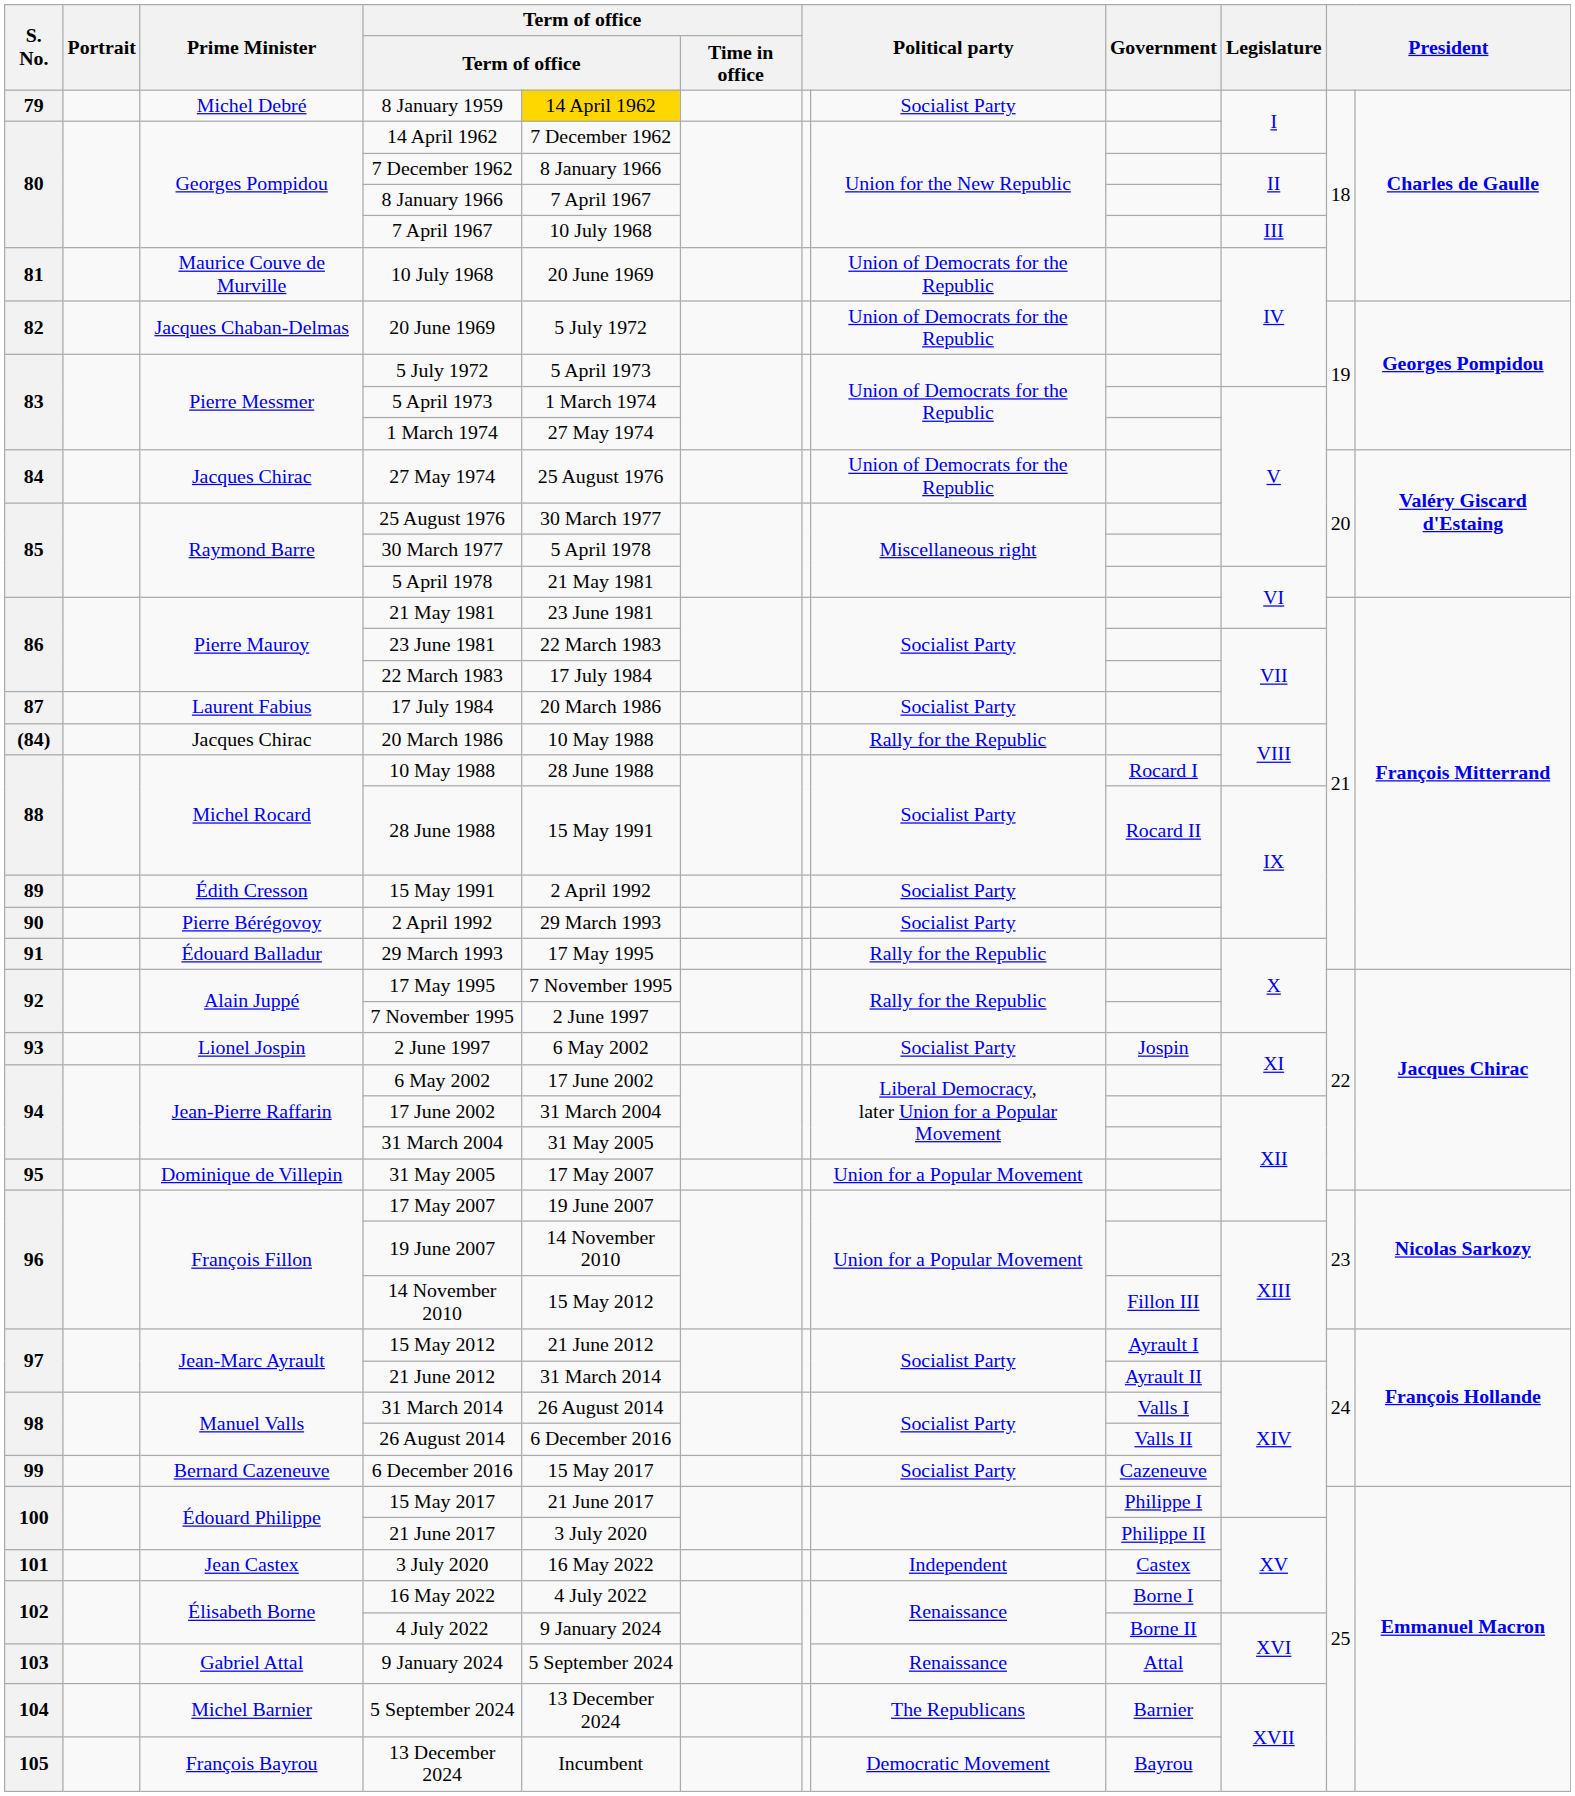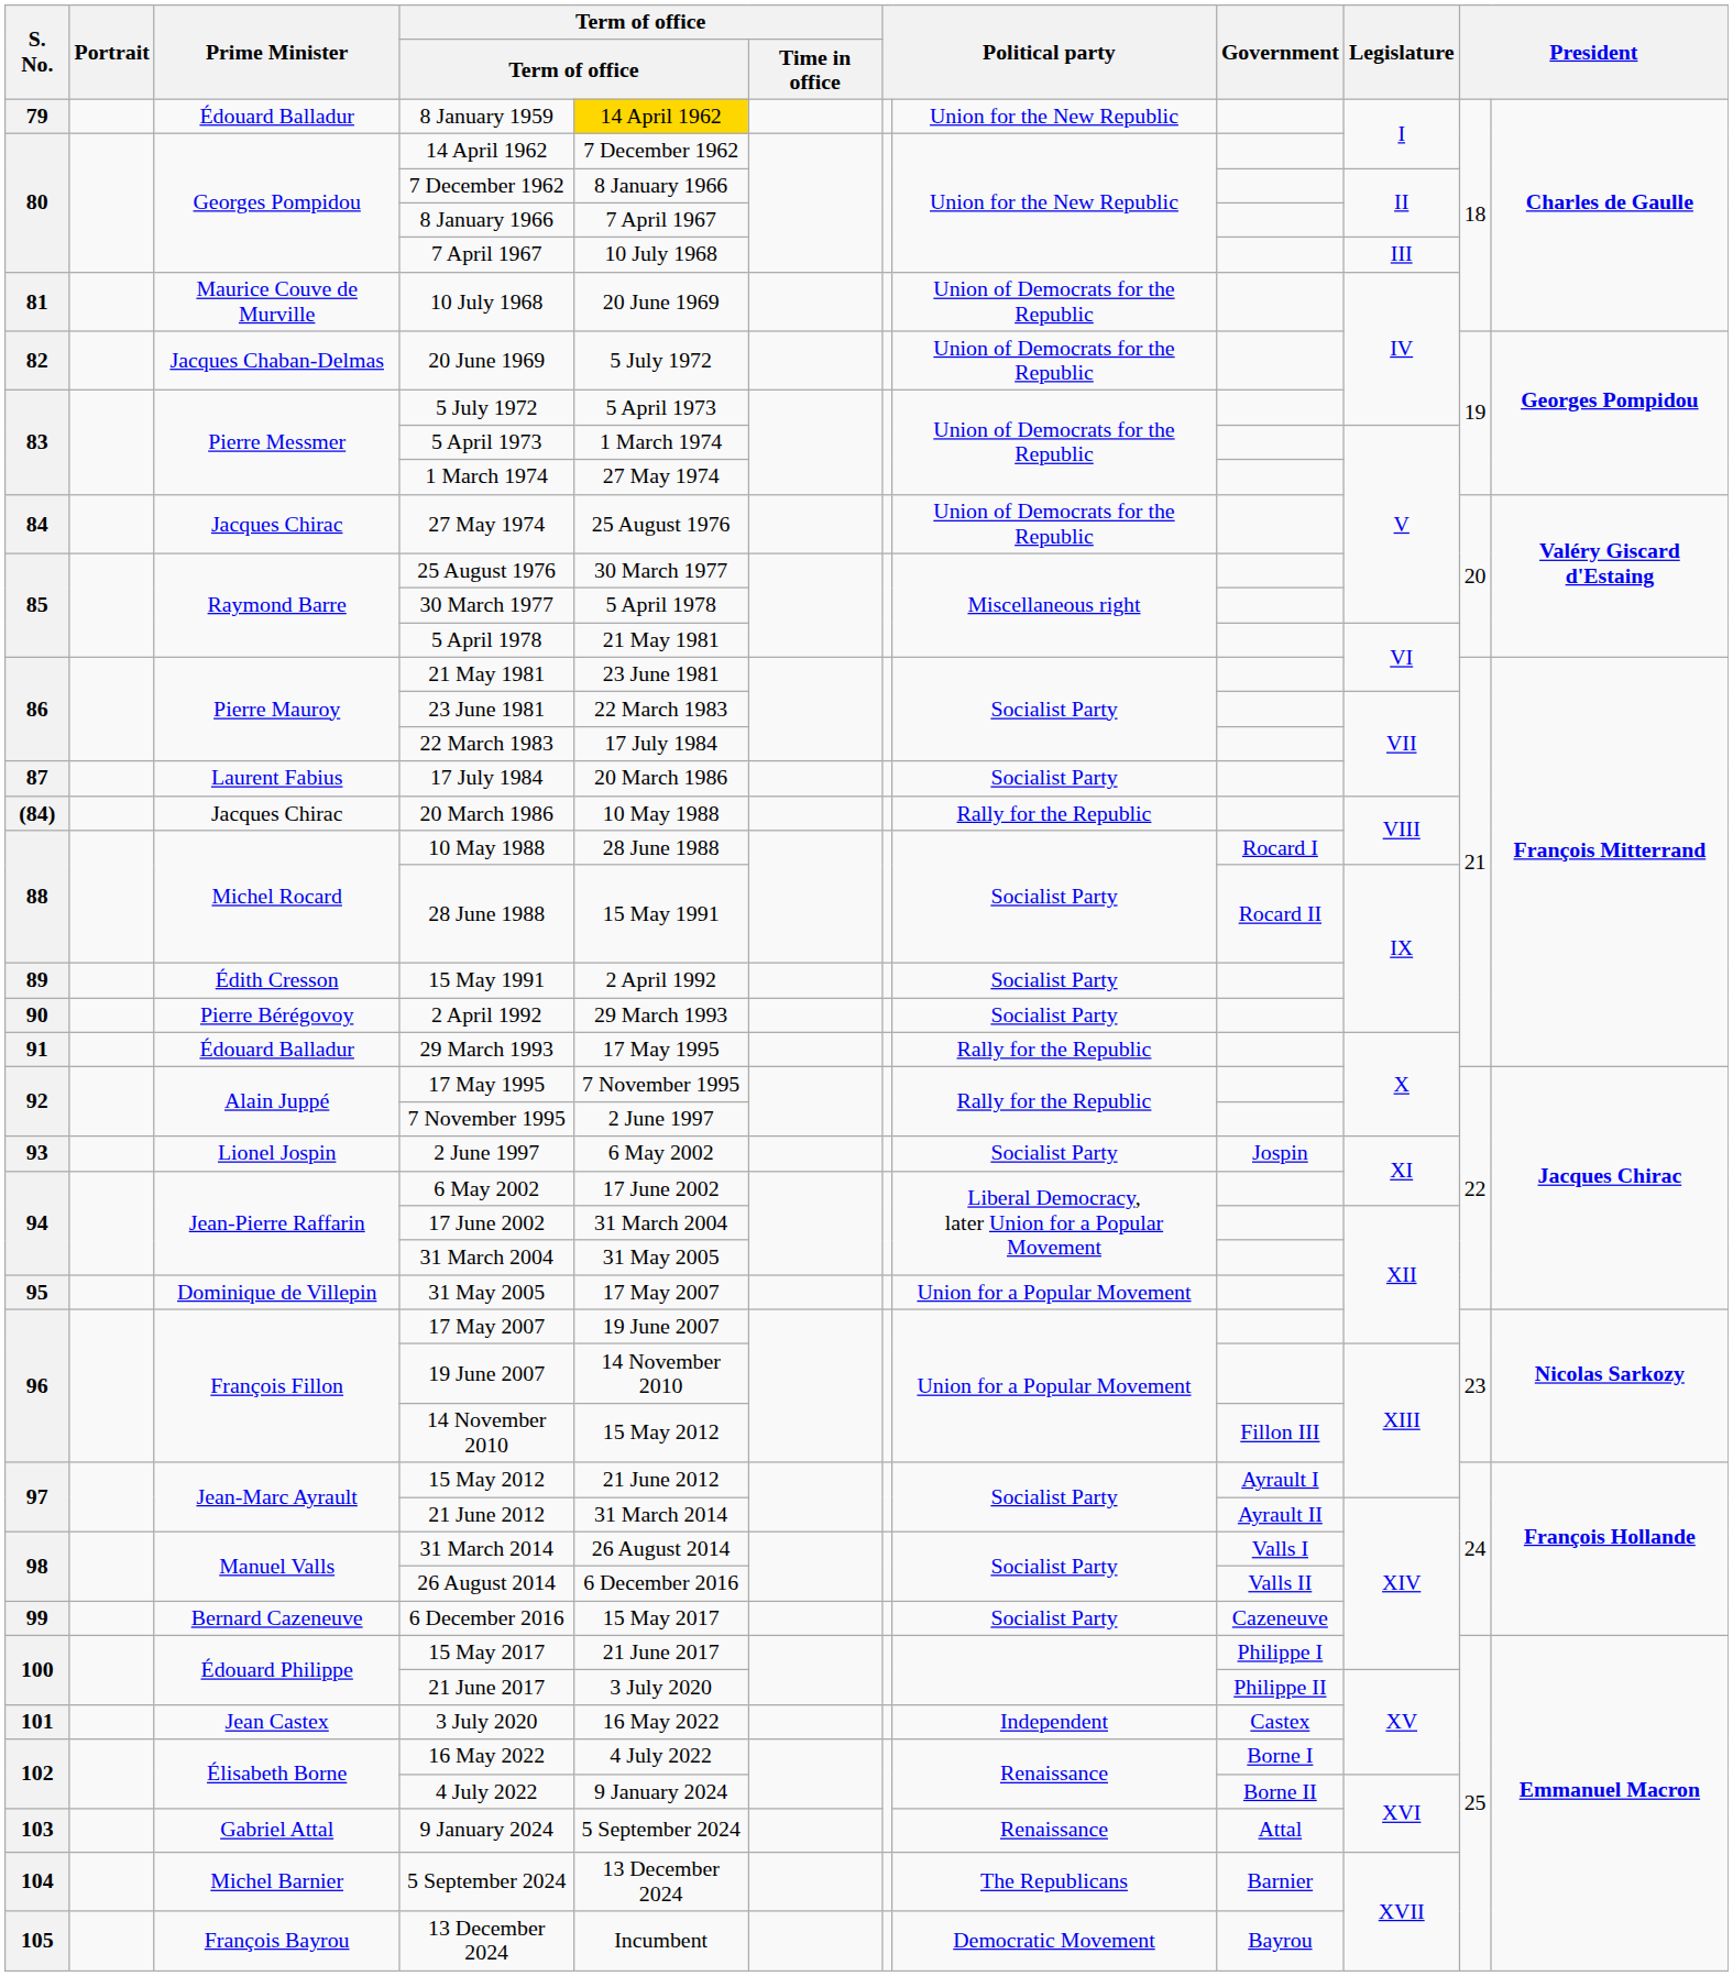8 January 1959 | Prime Minister: Michel Debré -> Édouard Balladur
8 January 1959 | column 8: Socialist Party -> Union for the New Republic
